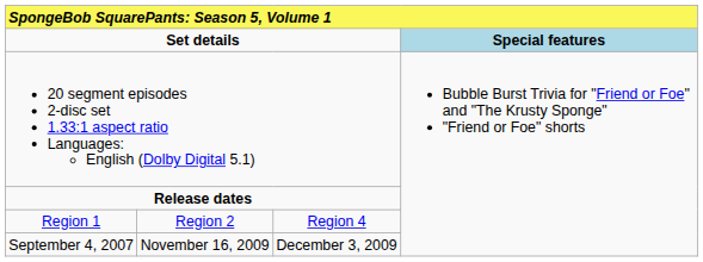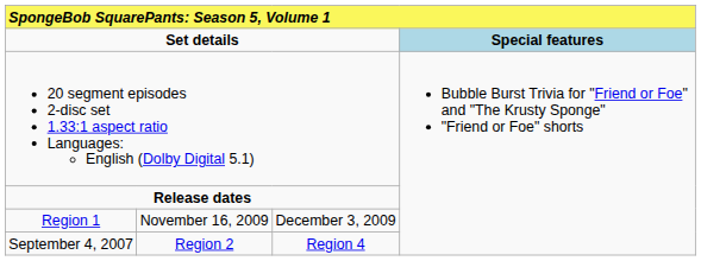Region 1 | column 2: Region 2 -> November 16, 2009
Region 1 | column 3: Region 4 -> December 3, 2009
September 4, 2007 | column 2: November 16, 2009 -> Region 2
September 4, 2007 | column 3: December 3, 2009 -> Region 4
